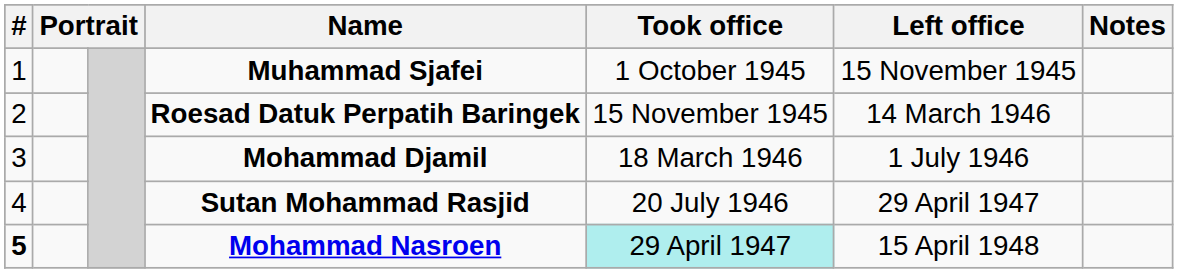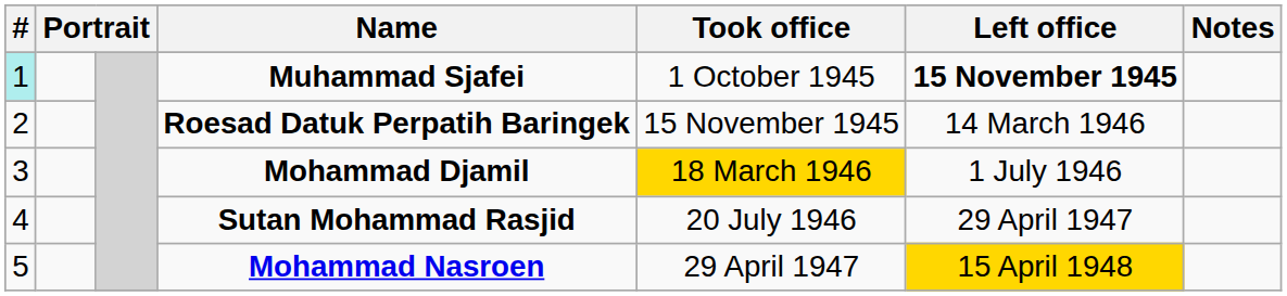Muhammad Sjafei | #: no background -> paleturquoise background
Muhammad Sjafei | Left office: normal -> bold
Mohammad Djamil | Took office: no background -> gold background
Mohammad Nasroen | #: bold -> normal
Mohammad Nasroen | Took office: paleturquoise background -> no background
Mohammad Nasroen | Left office: no background -> gold background
